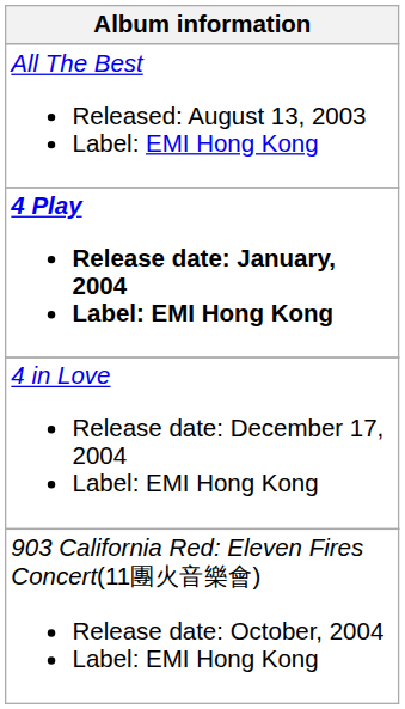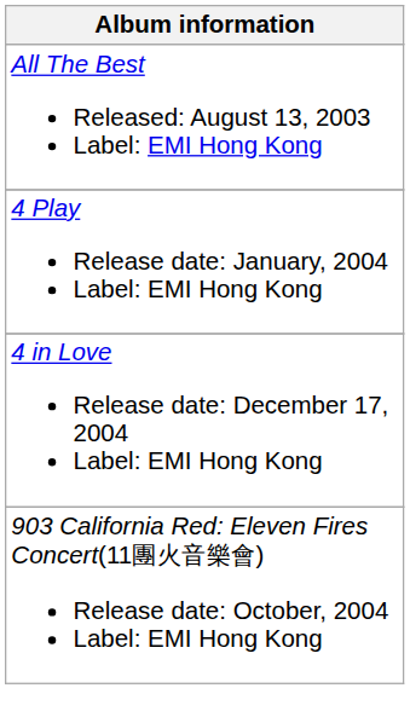row 3 | column 1: bold -> normal
